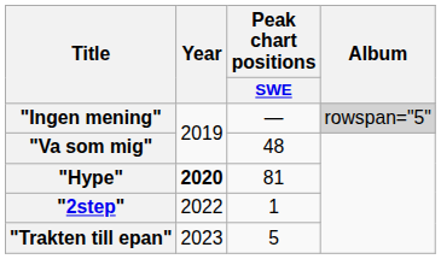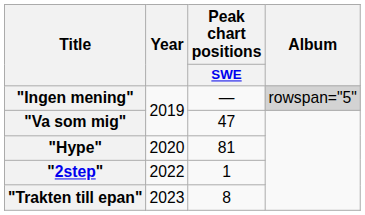"Va som mig" | Peak chart positions / SWE: 48 -> 47
"Hype" | Year: bold -> normal
"Trakten till epan" | Peak chart positions / SWE: 5 -> 8
